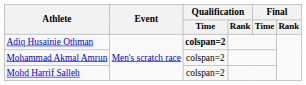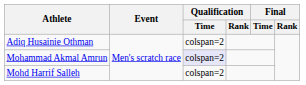Adiq Husainie Othman | Qualification / Time: bold -> normal
Mohammad Akmal Amrun | Qualification / Time: no background -> lavender background
